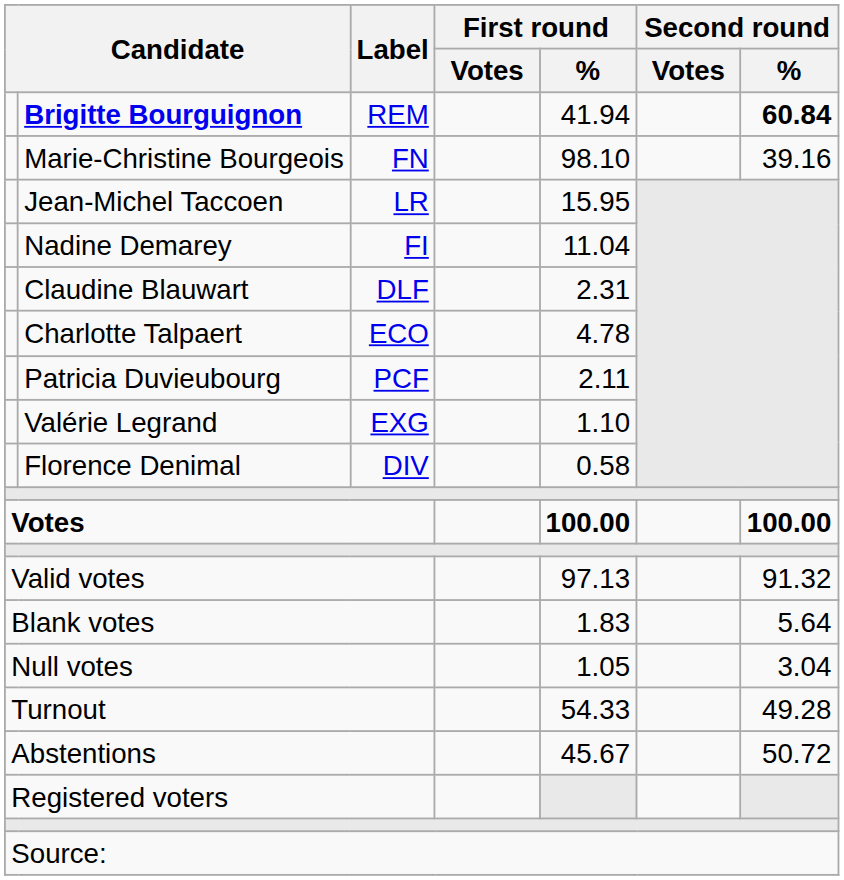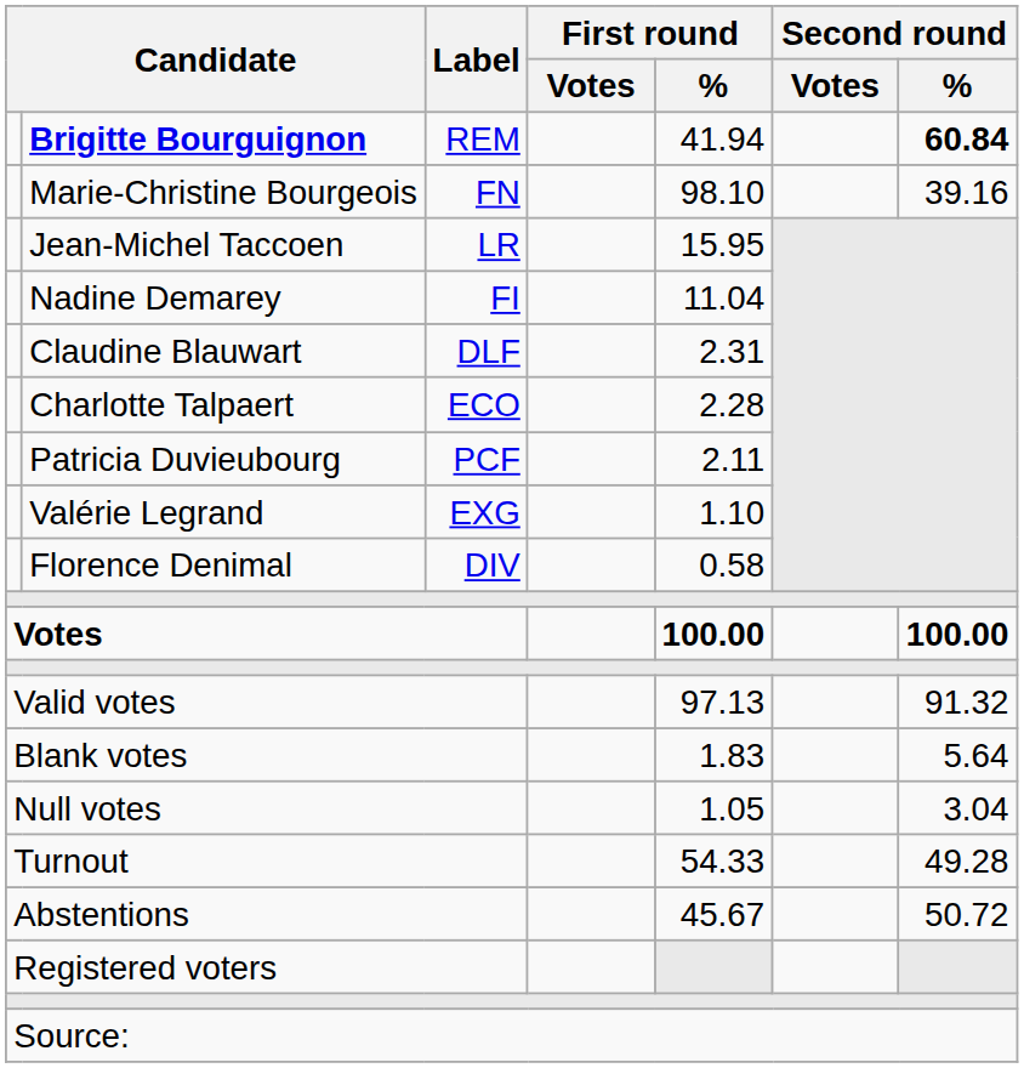Charlotte Talpaert | First round / %: 4.78 -> 2.28
